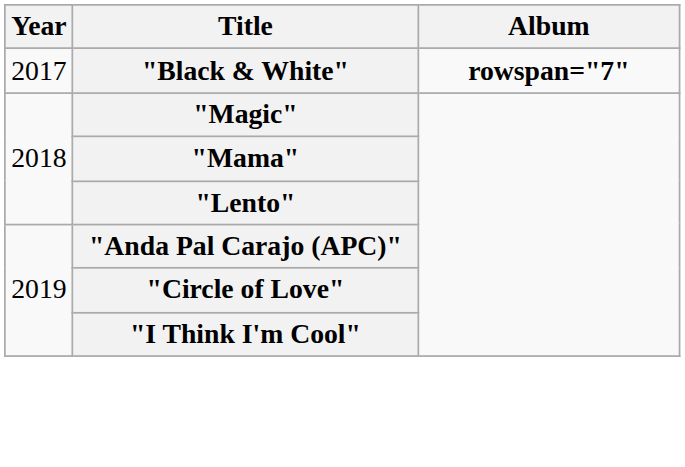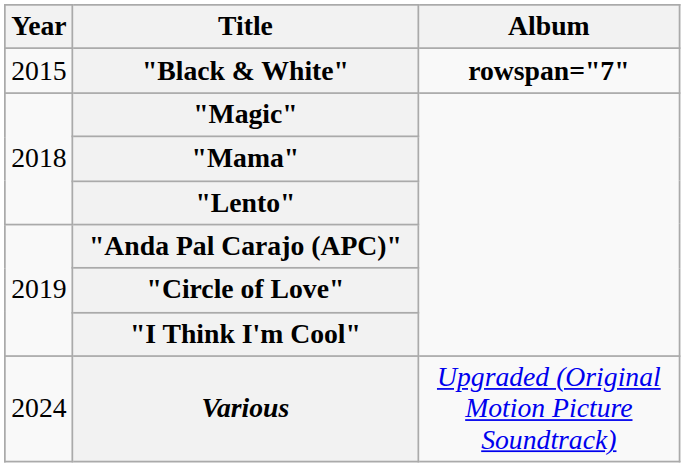"Black & White" | Year: 2017 -> 2015
+ row: 2024 | Various | Upgraded (Original Motion Picture Soundtrack)
